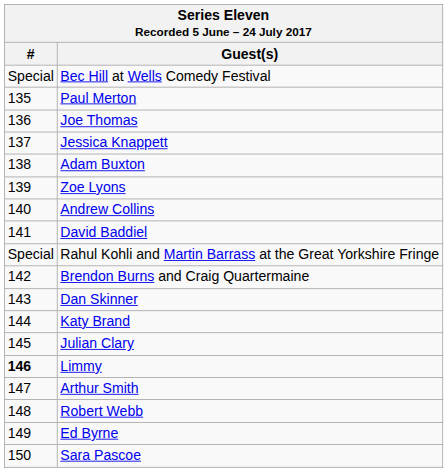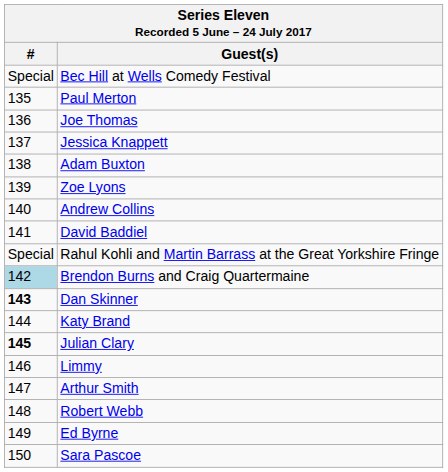Brendon Burns and Craig Quartermaine | #: no background -> lightblue background
Dan Skinner | #: normal -> bold
Julian Clary | #: normal -> bold
Limmy | #: bold -> normal
